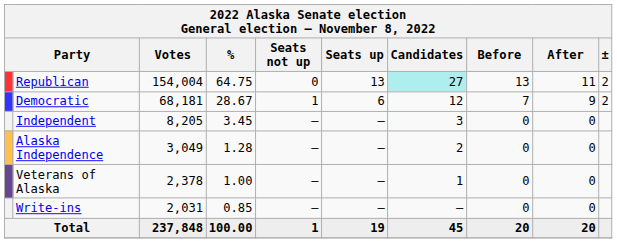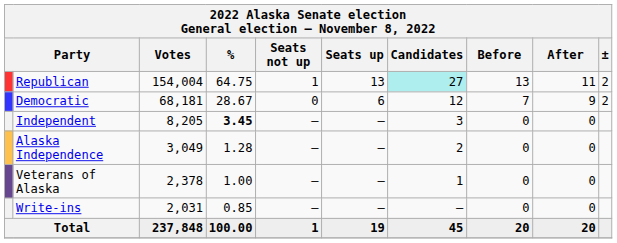Republican | Seats not up: 0 -> 1
Democratic | Seats not up: 1 -> 0
Independent | %: normal -> bold
